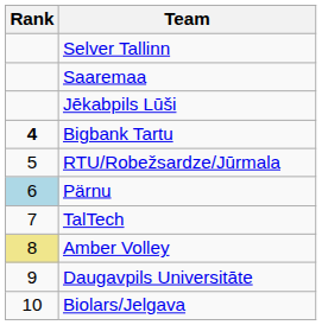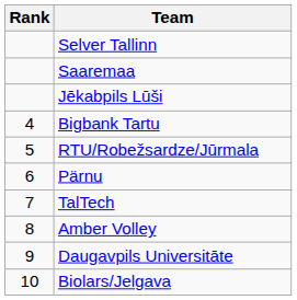Bigbank Tartu | Rank: bold -> normal
Pärnu | Rank: lightblue background -> no background
Amber Volley | Rank: khaki background -> no background
